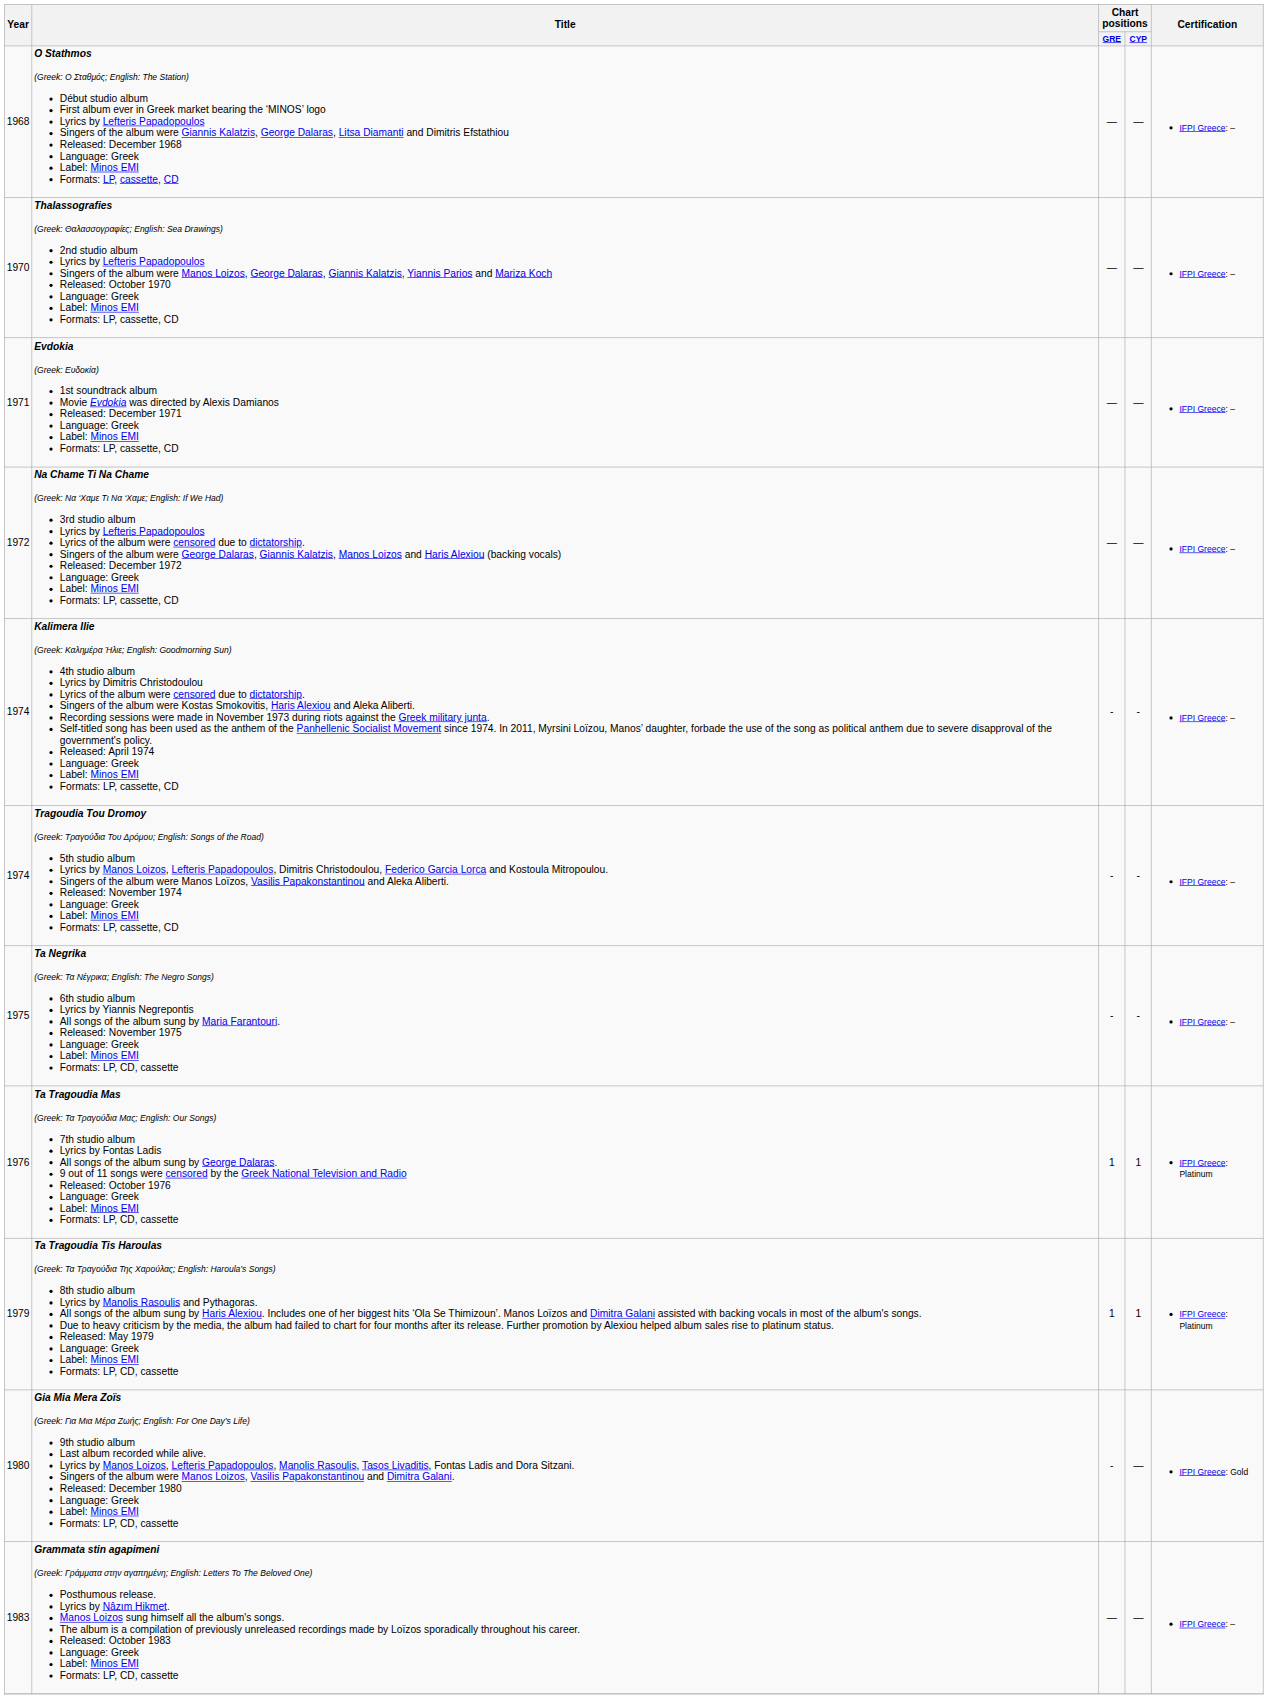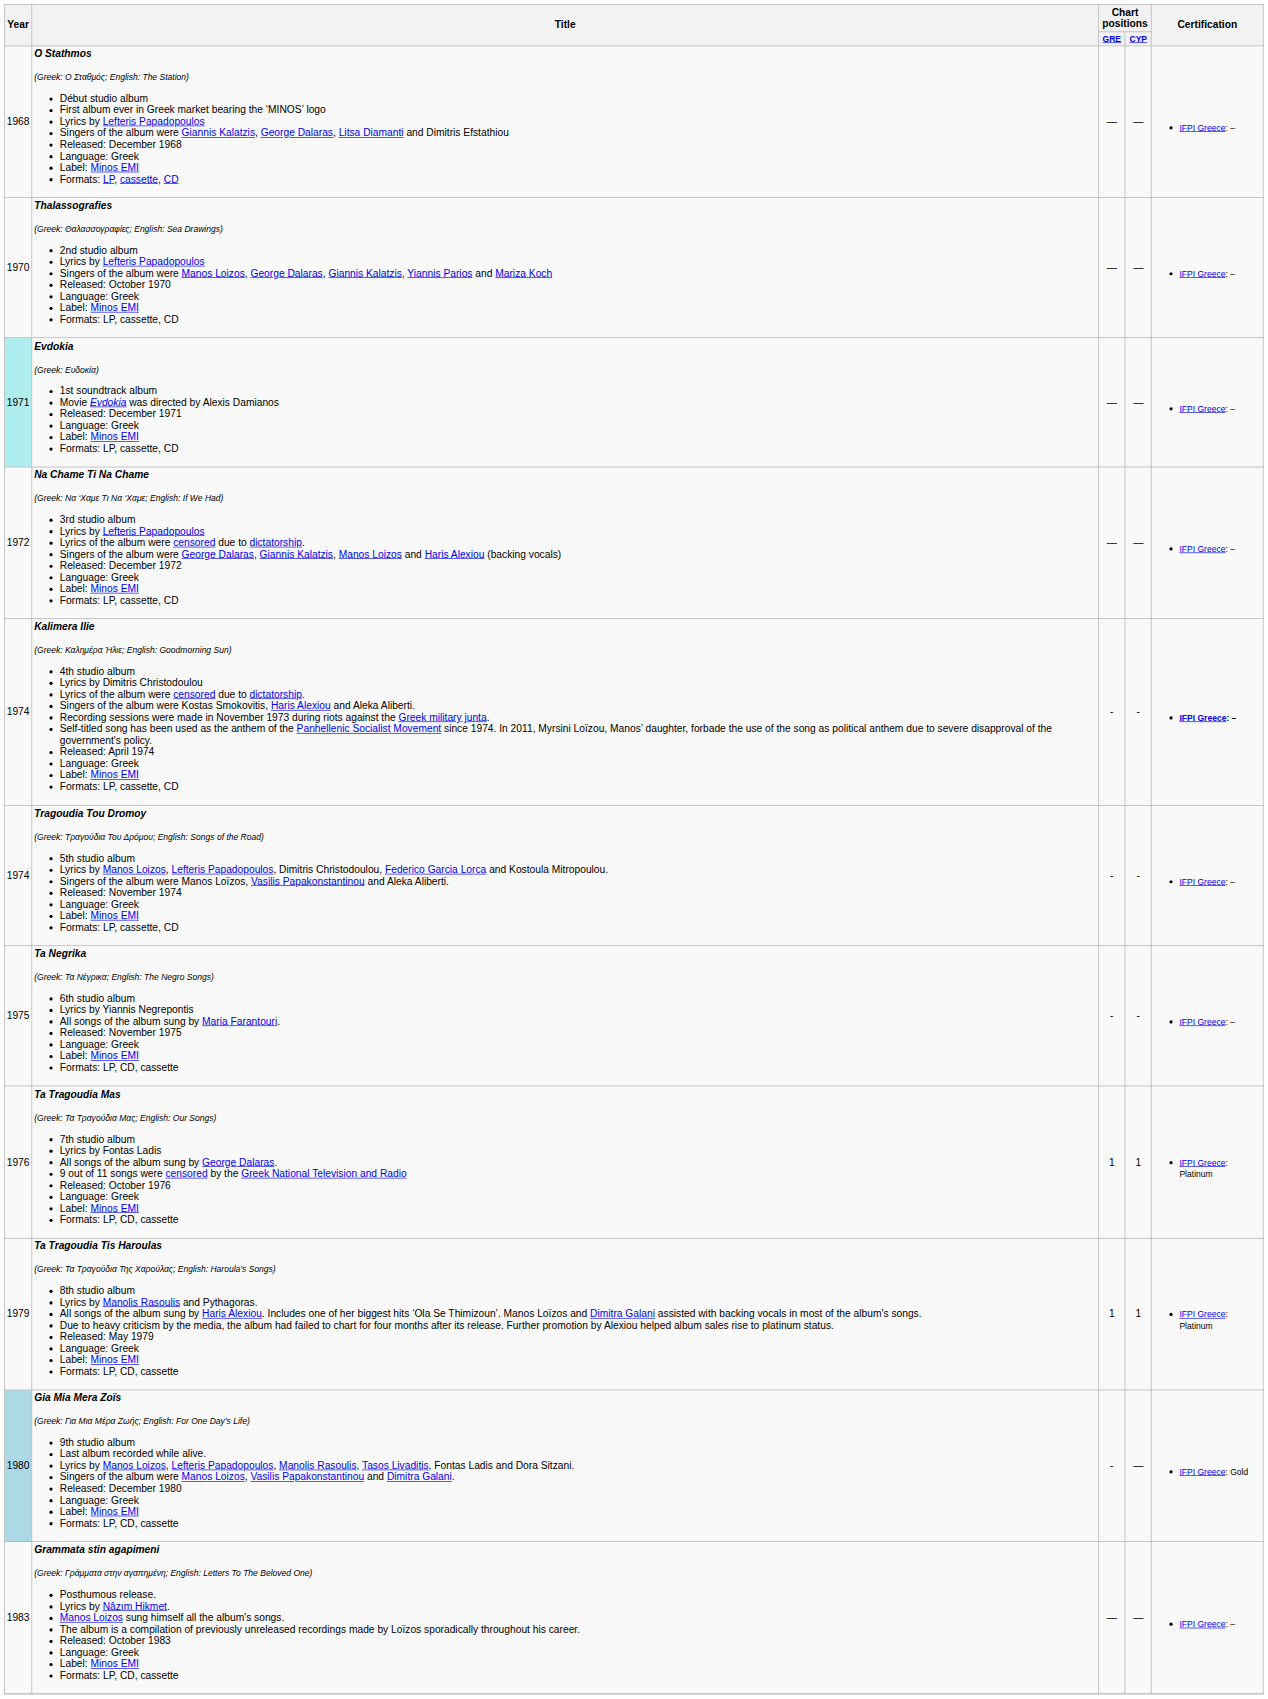row 5 | Year: no background -> paleturquoise background
row 7 | Certification: normal -> bold
row 12 | Year: no background -> lightblue background
